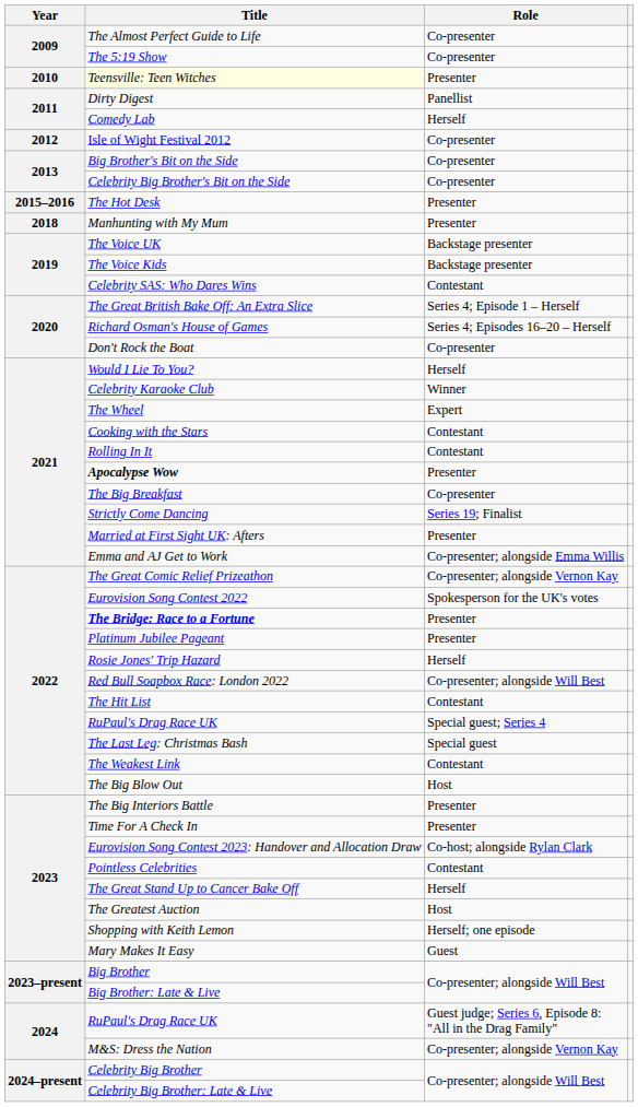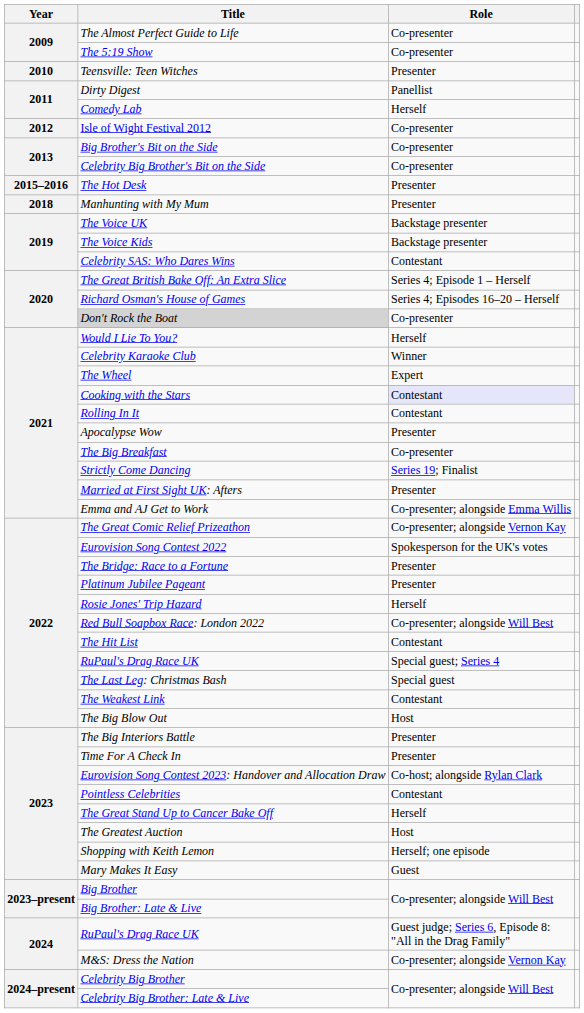Teensville: Teen Witches | Title: lightyellow background -> no background
Don't Rock the Boat | Title: no background -> lightgrey background
Cooking with the Stars | Role: no background -> lavender background
Apocalypse Wow | Title: bold -> normal
The Bridge: Race to a Fortune | Title: bold -> normal
